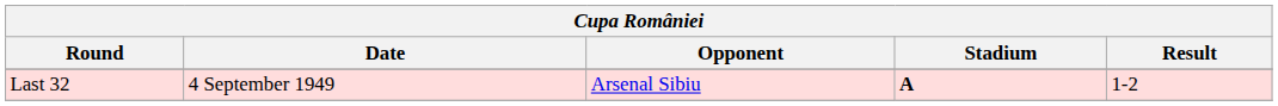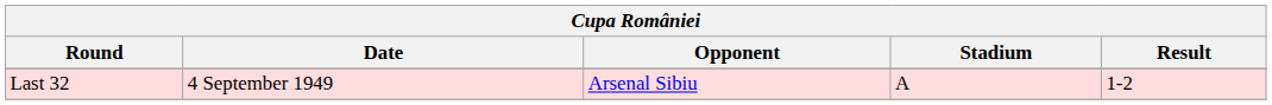Last 32 | Stadium: bold -> normal
